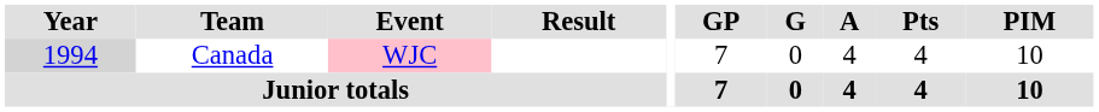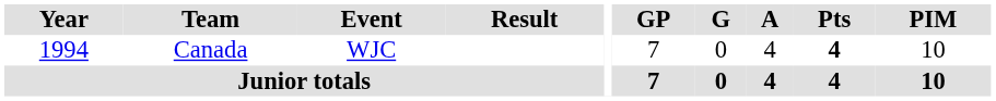Canada | Year: lightgrey background -> no background
Canada | Event: pink background -> no background
Canada | Pts: normal -> bold
